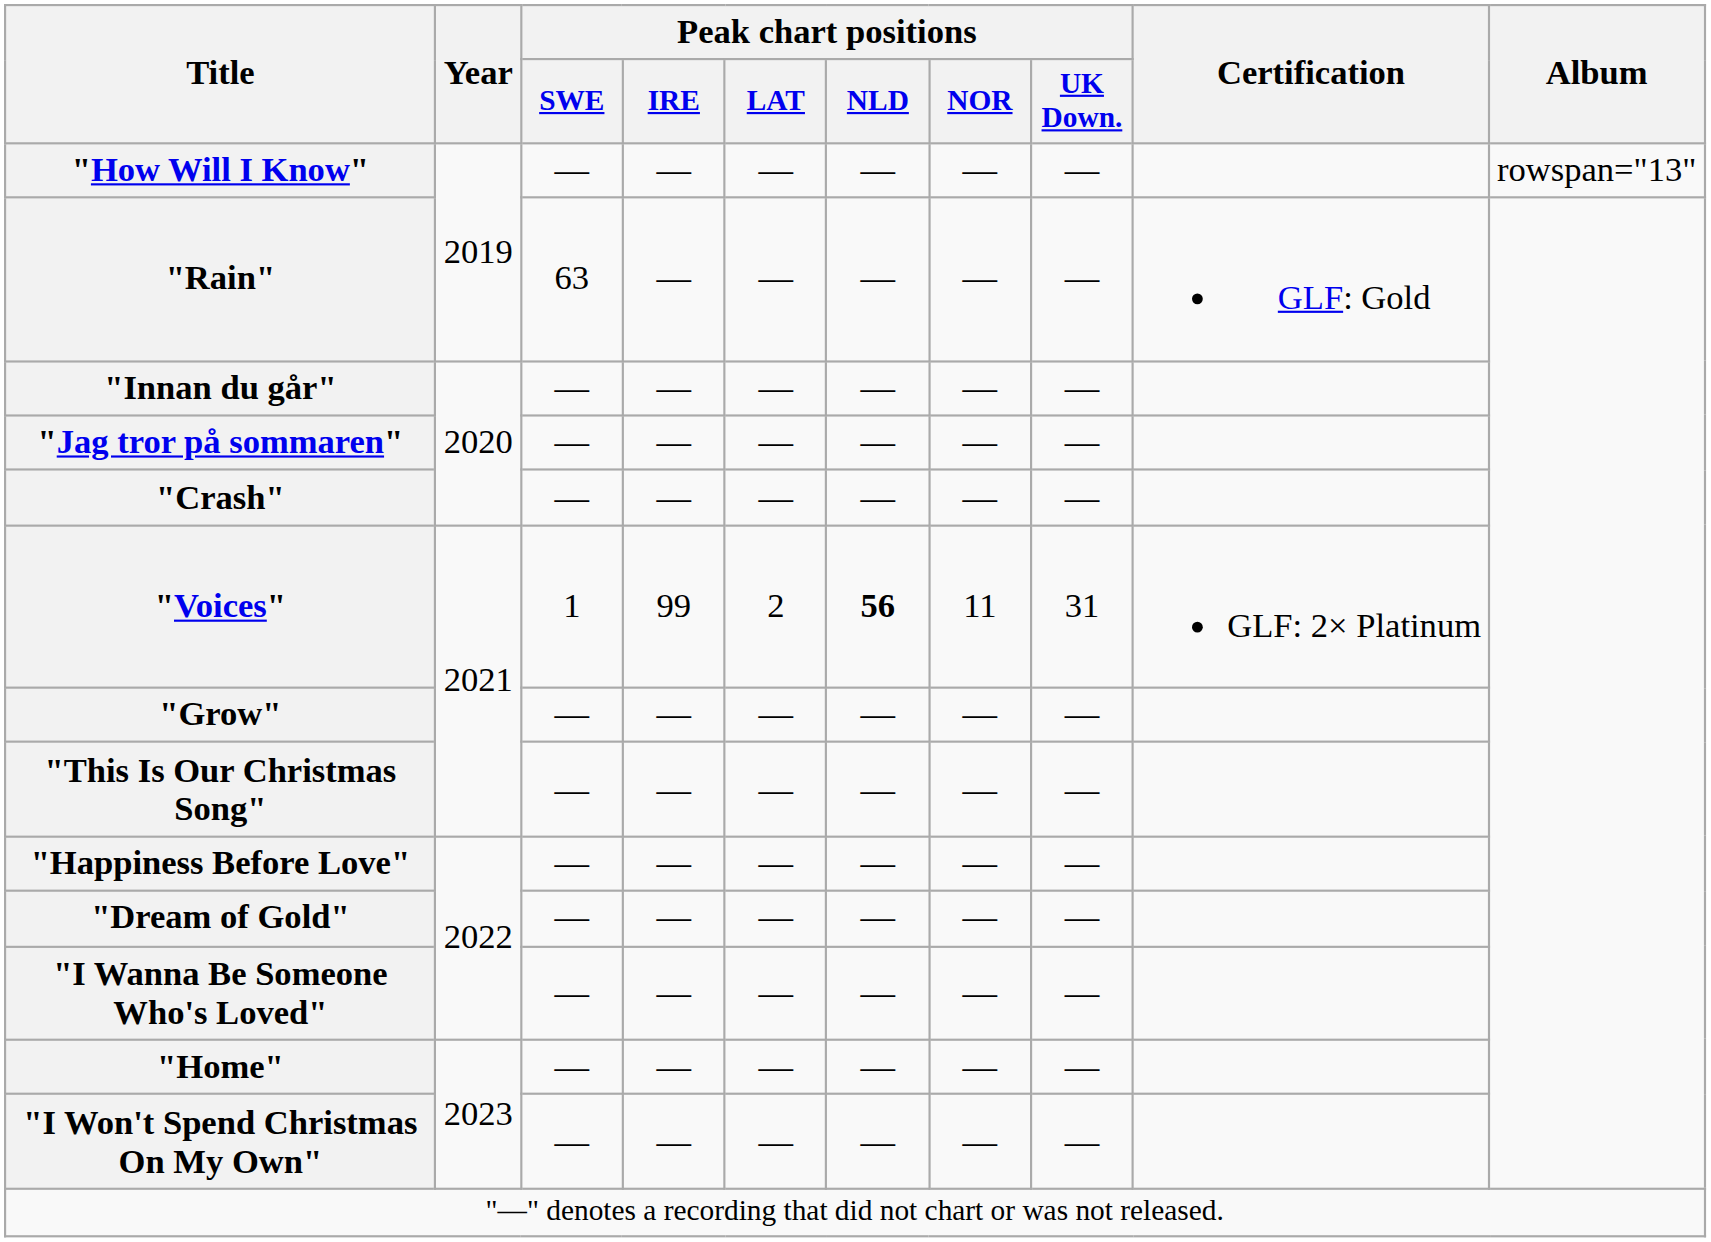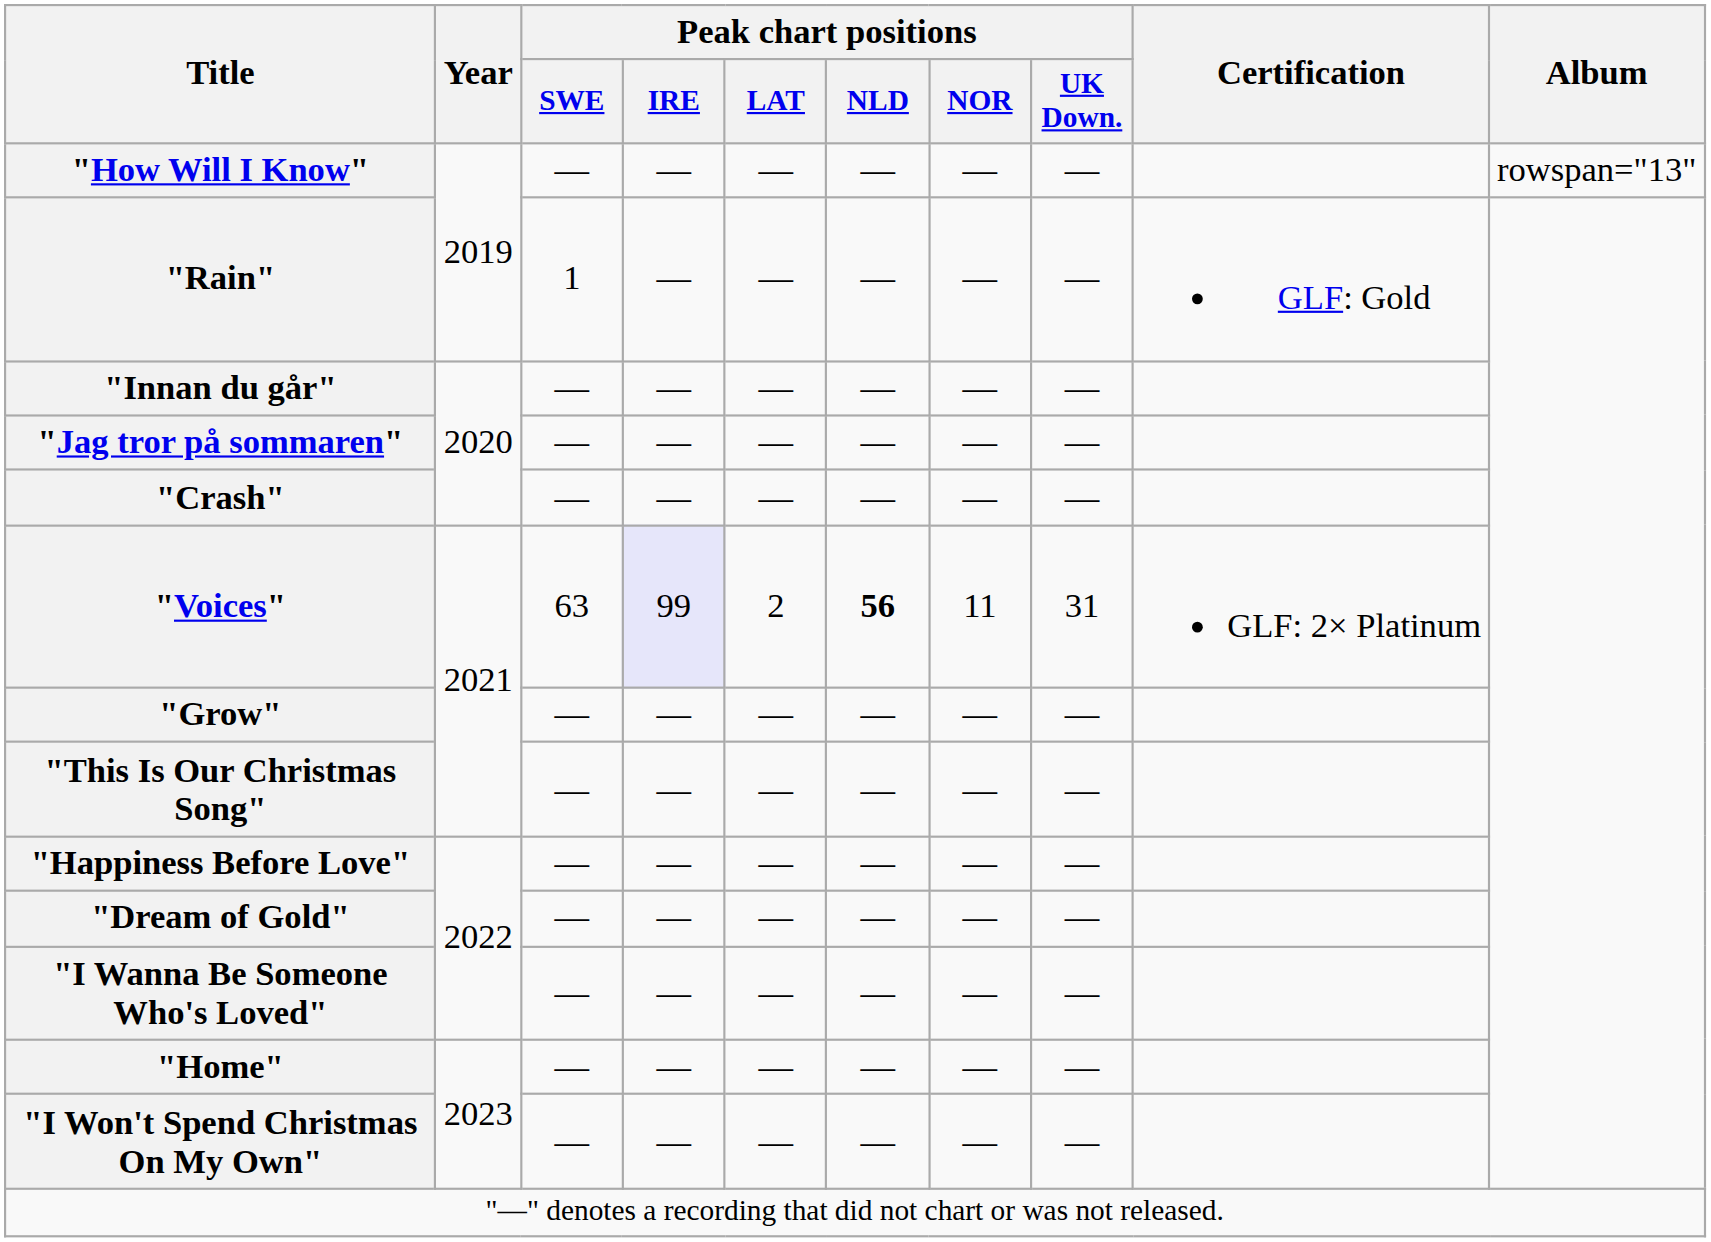"Rain" | Peak chart positions / SWE: 63 -> 1
"Voices" | Peak chart positions / SWE: 1 -> 63
"Voices" | Peak chart positions / IRE: no background -> lavender background
